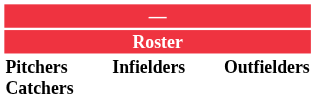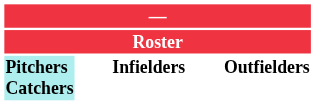Pitchers Catchers | column 1: no background -> paleturquoise background
